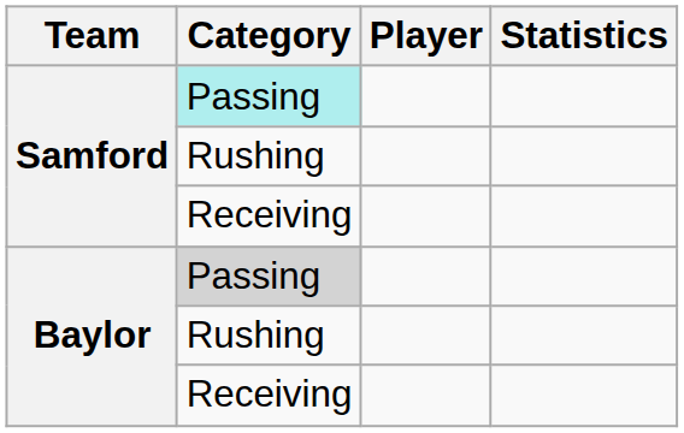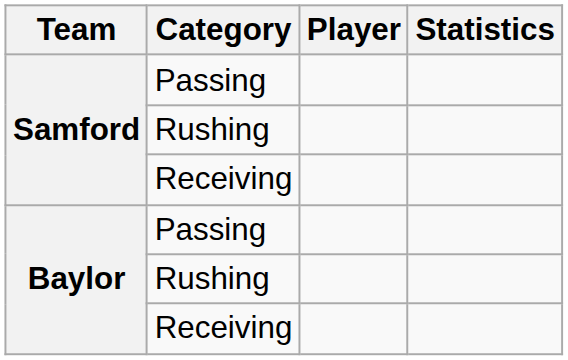Samford / Passing | Category: paleturquoise background -> no background
Baylor / Passing | Category: lightgrey background -> no background
